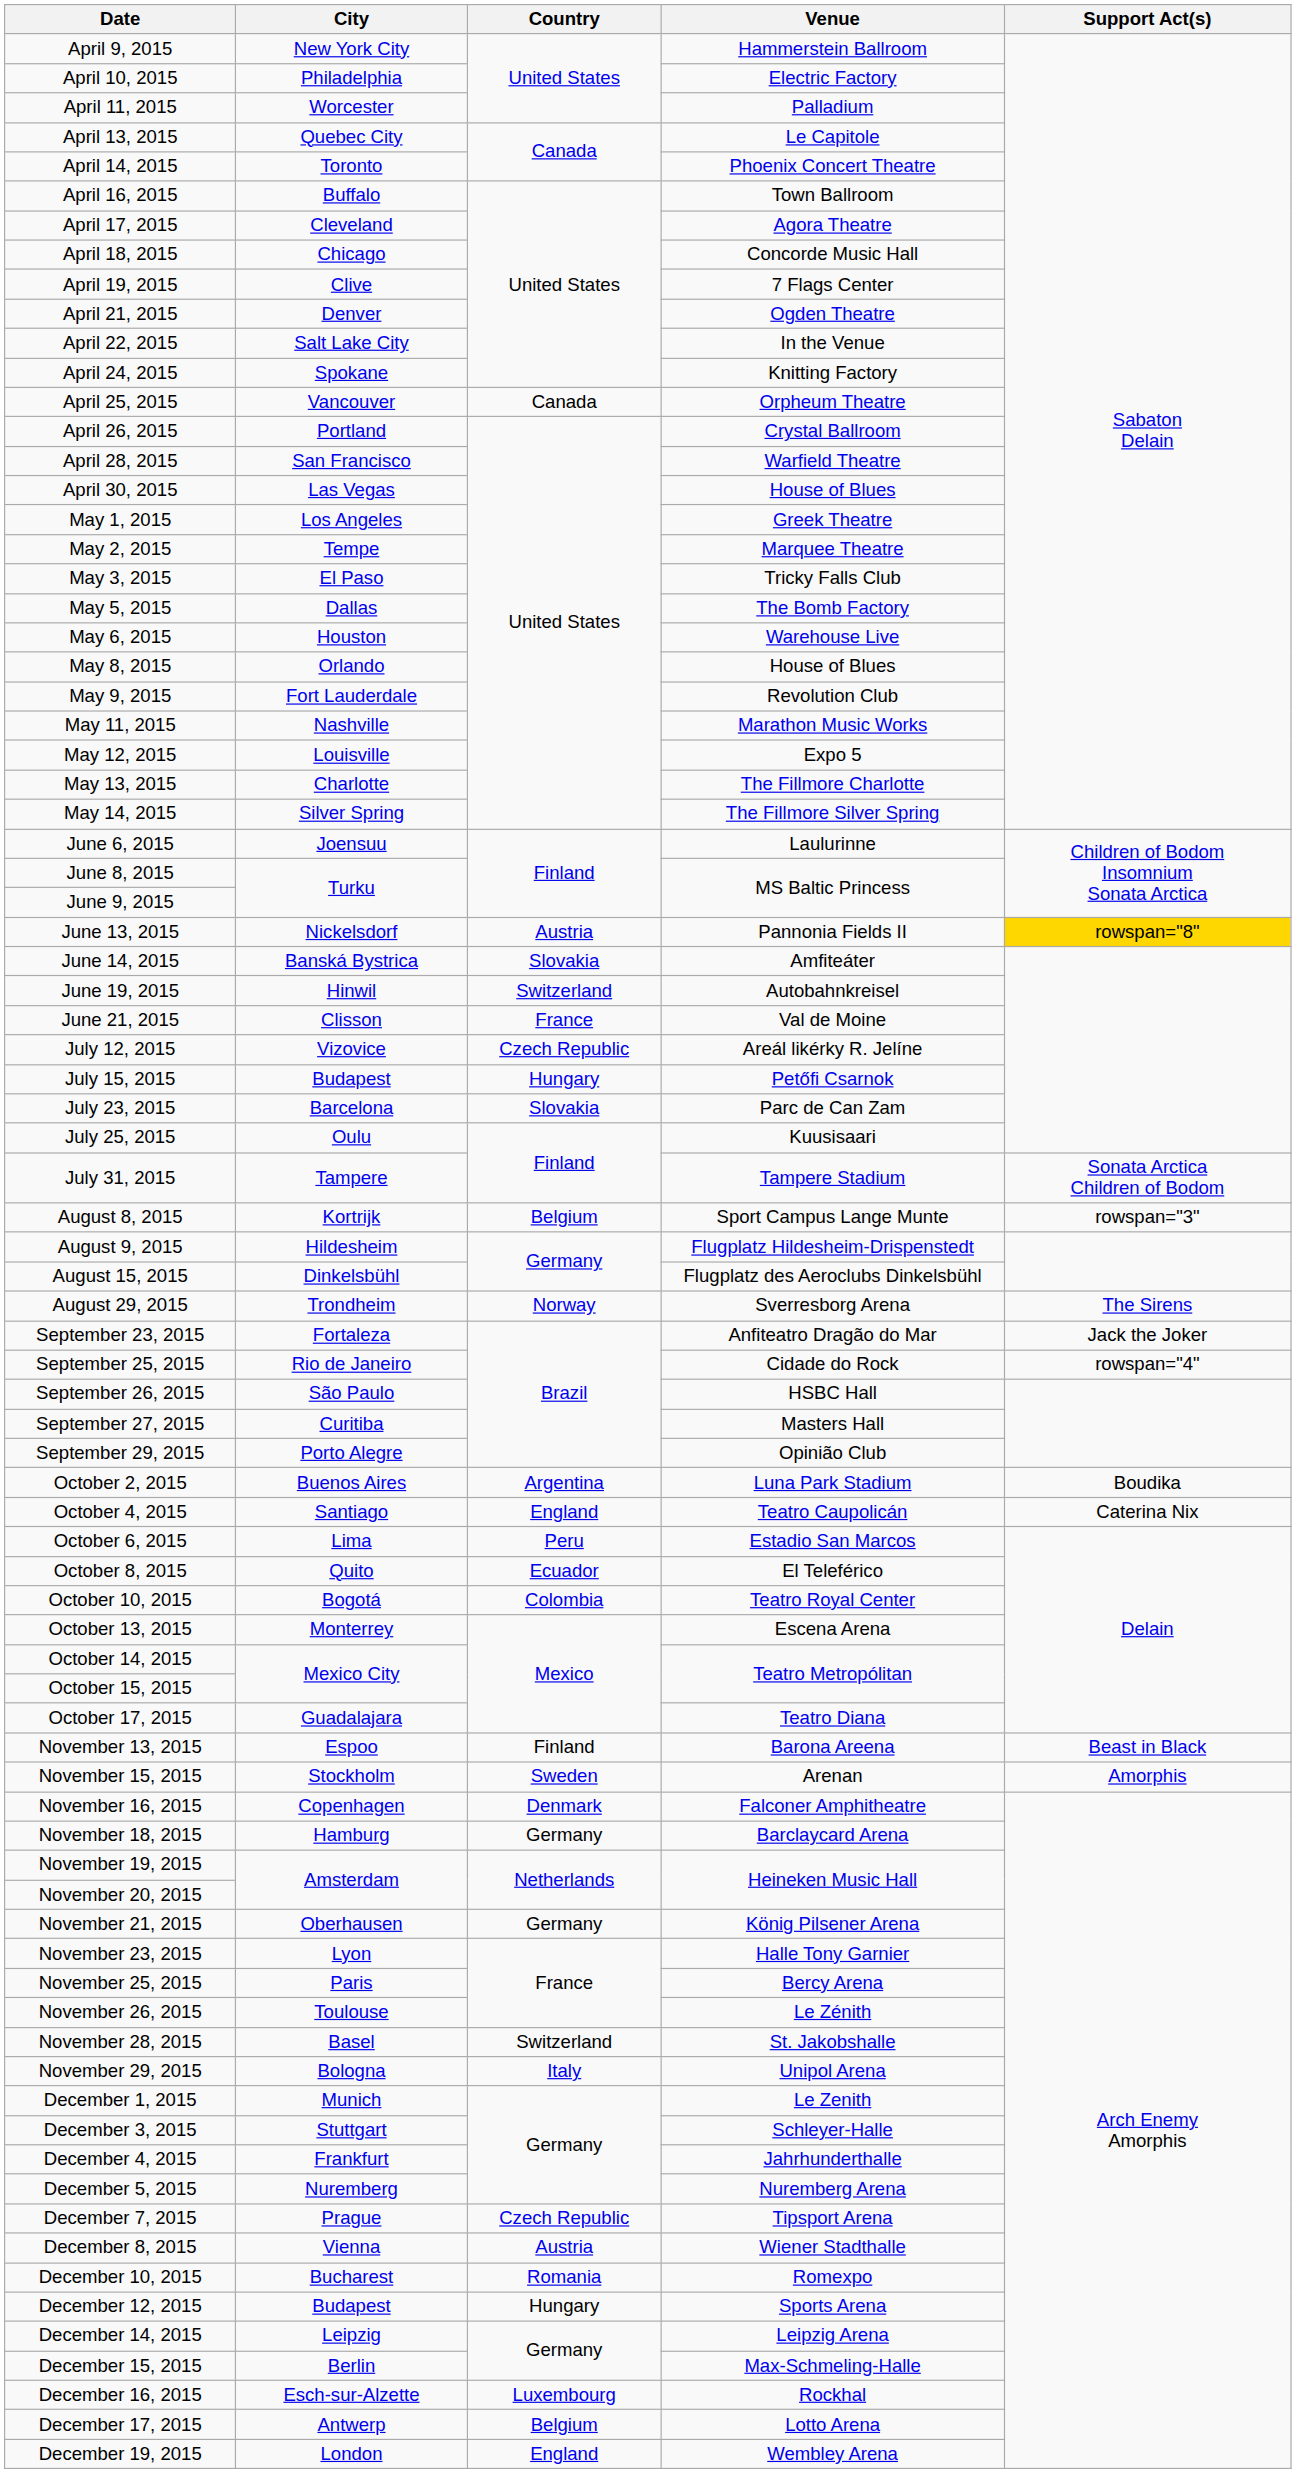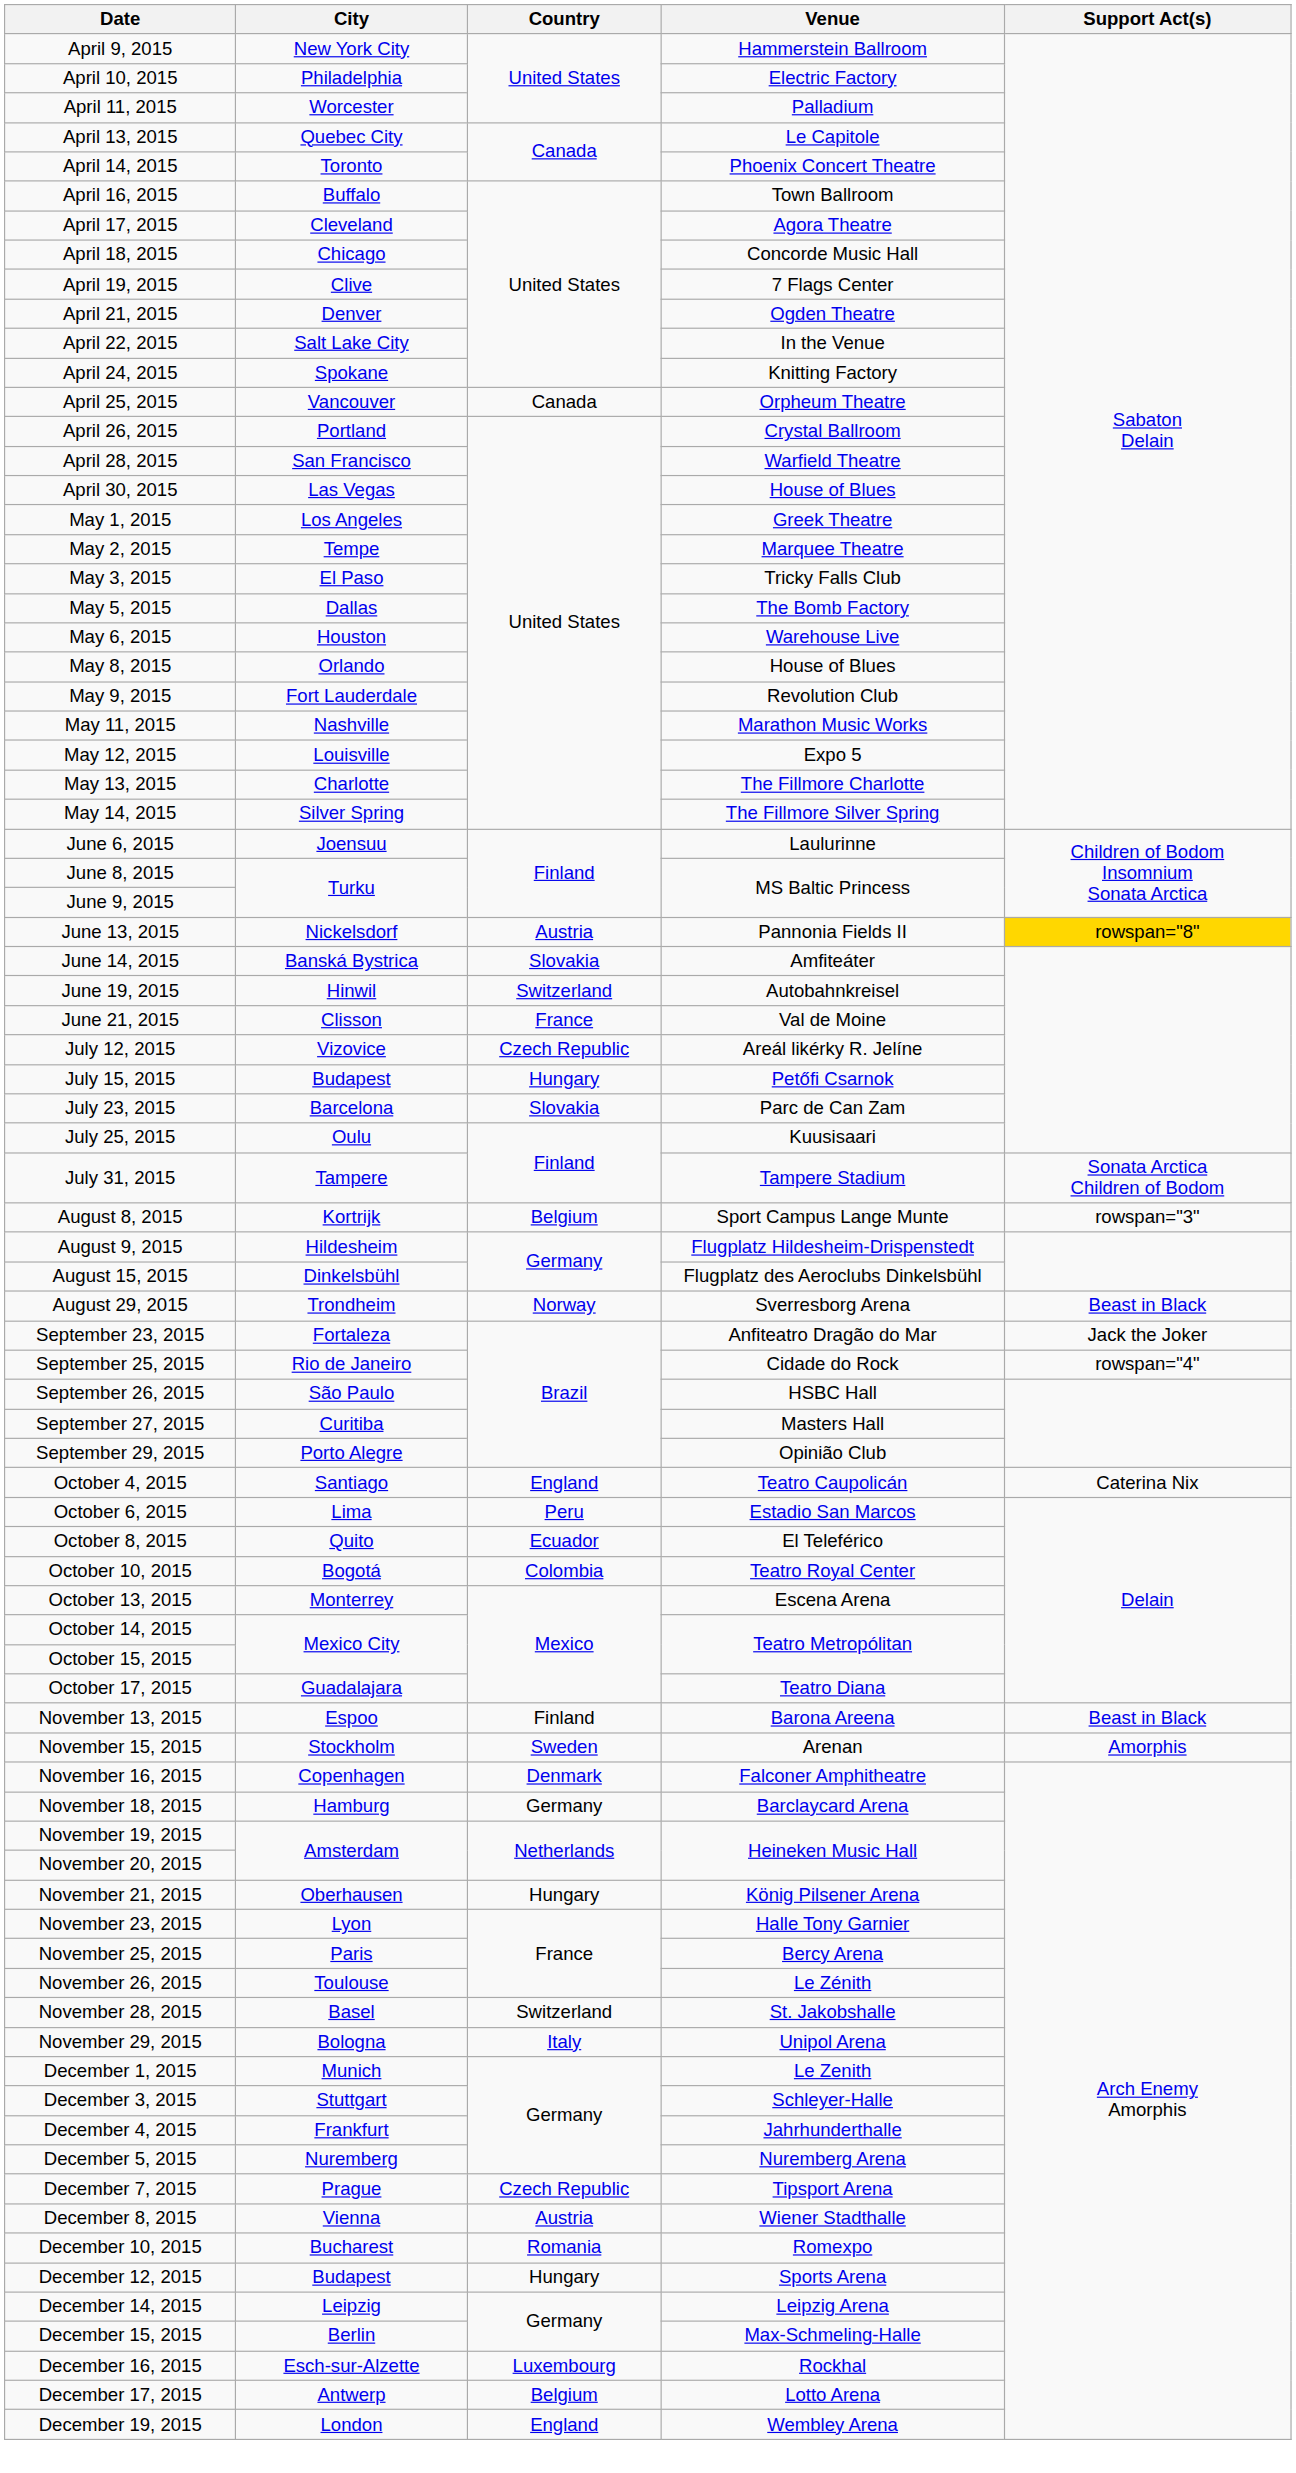August 29, 2015 | Support Act(s): The Sirens -> Beast in Black
- row: October 2, 2015 | Buenos Aires | Argentina | Luna Park Stadium | Boudika
November 21, 2015 | Country: Germany -> Hungary
